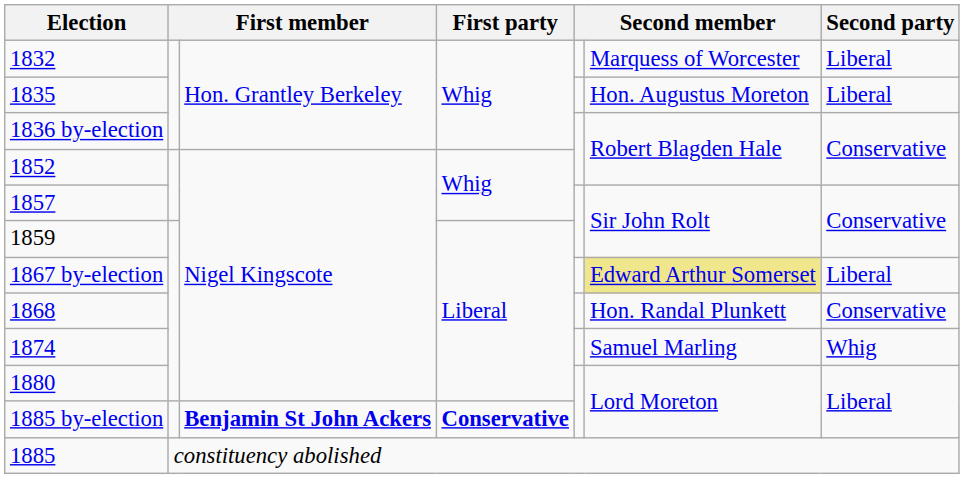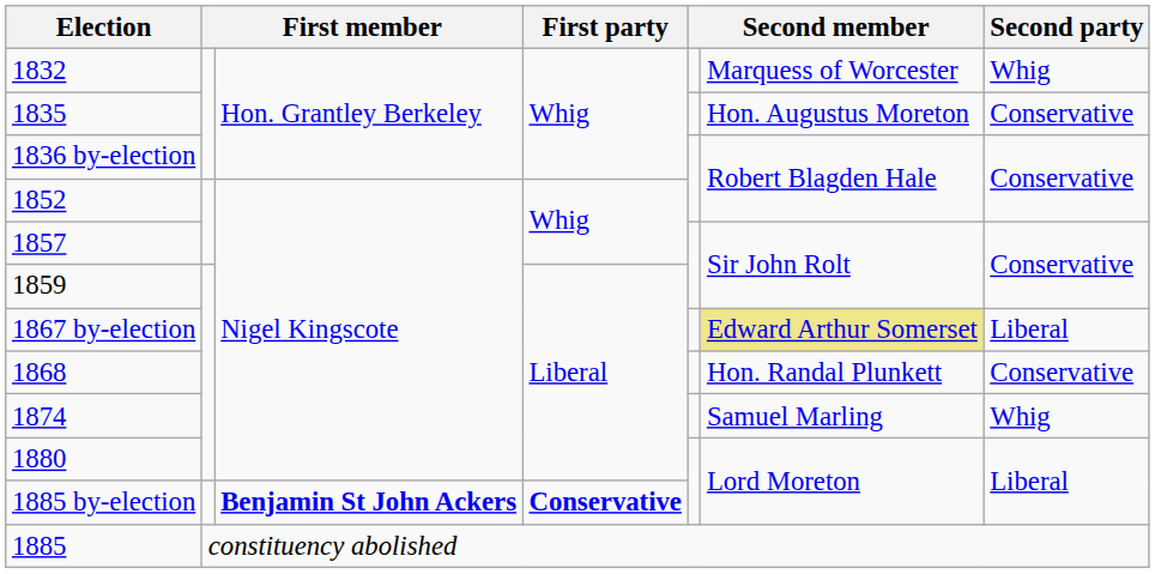1832 | Second party: Liberal -> Whig
1835 | Second party: Liberal -> Conservative
